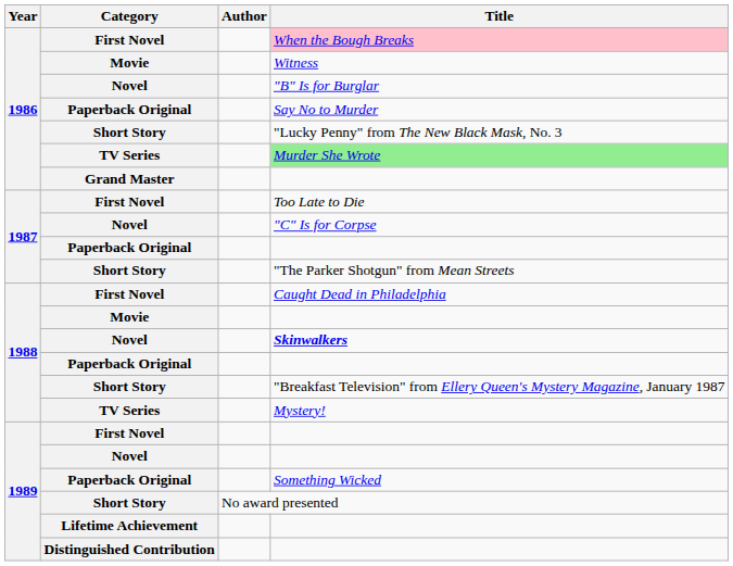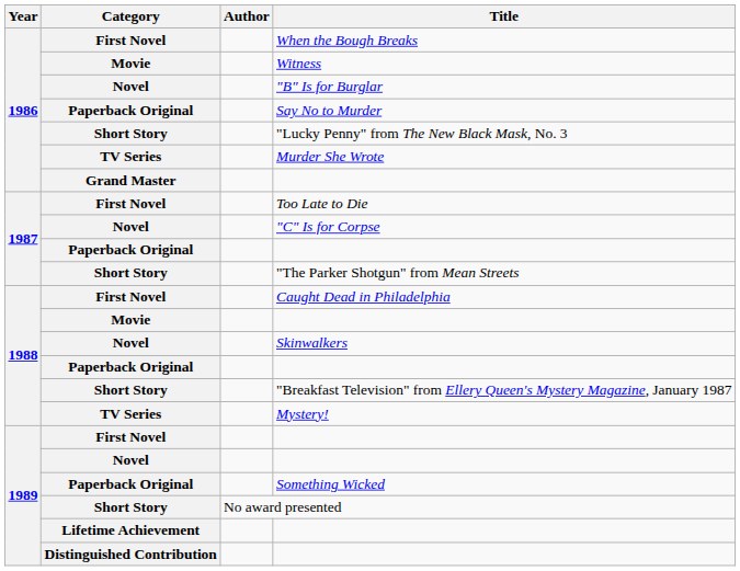When the Bough Breaks | Title: pink background -> no background
Murder She Wrote | Title: lightgreen background -> no background
Skinwalkers | Title: bold -> normal
